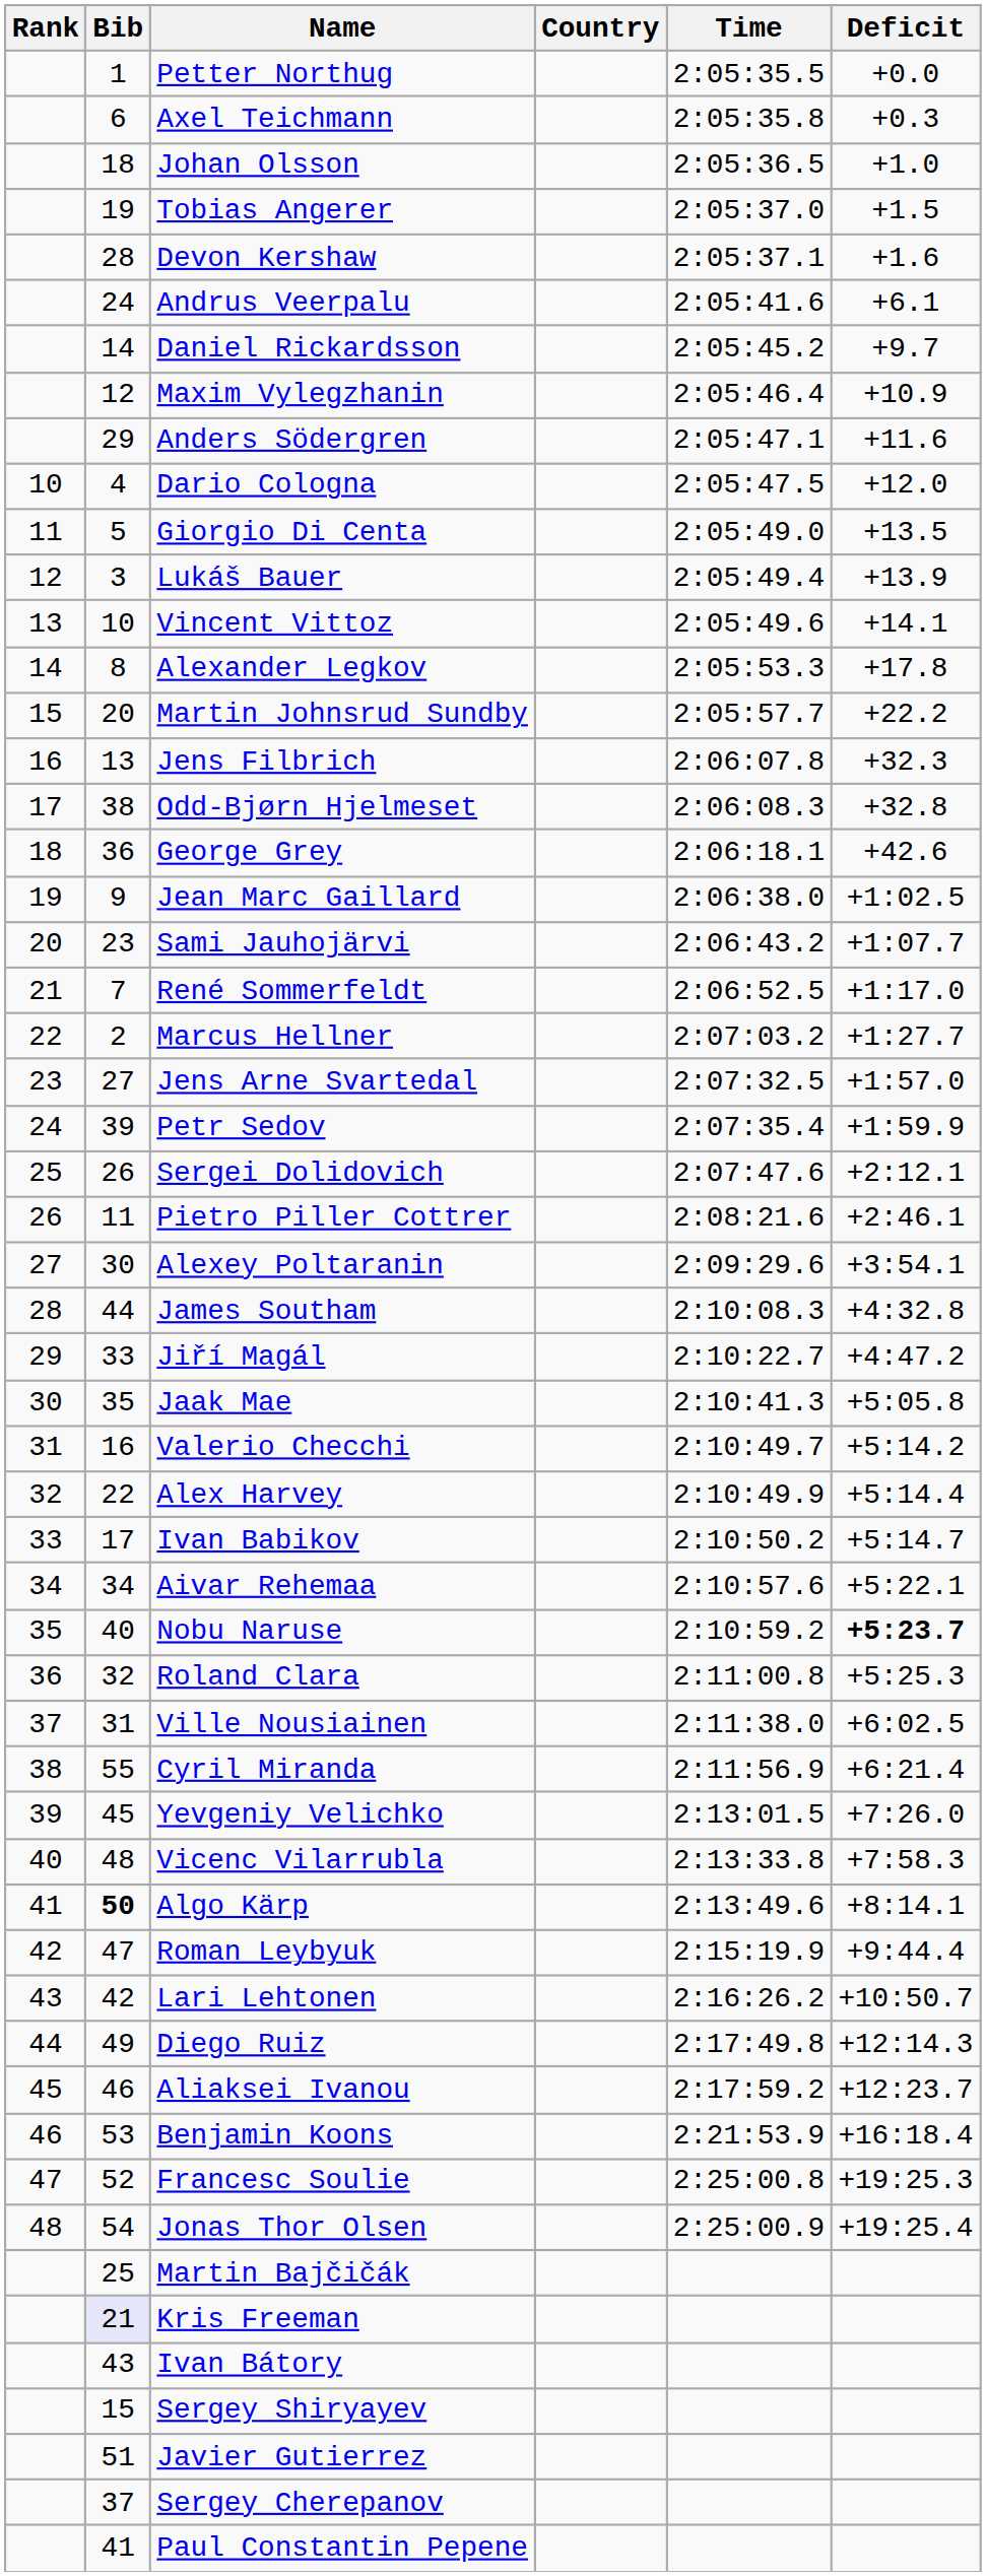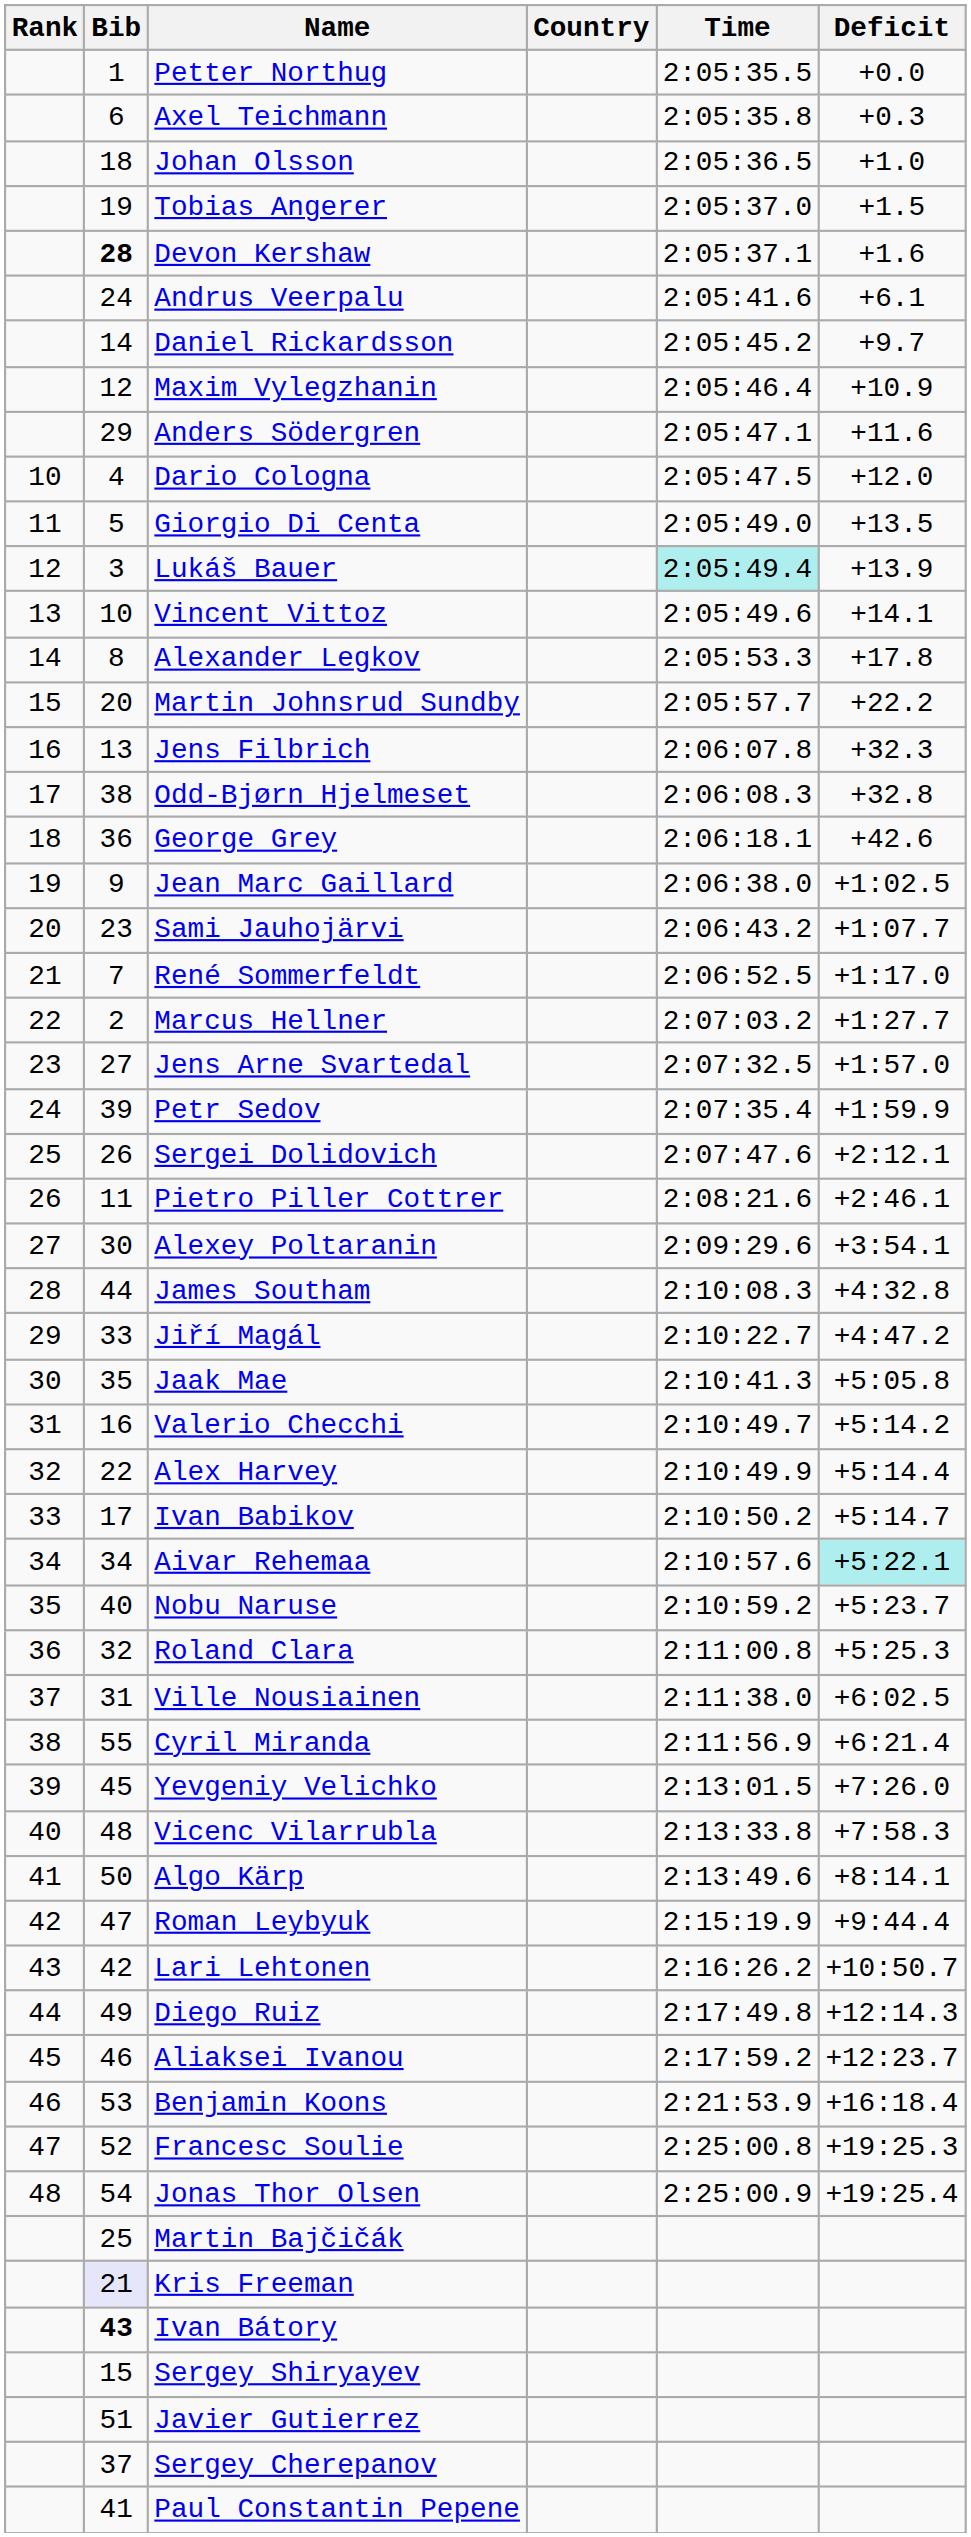Devon Kershaw | Bib: normal -> bold
Lukáš Bauer | Time: no background -> paleturquoise background
Aivar Rehemaa | Deficit: no background -> paleturquoise background
Nobu Naruse | Deficit: bold -> normal
Algo Kärp | Bib: bold -> normal
Ivan Bátory | Bib: normal -> bold
